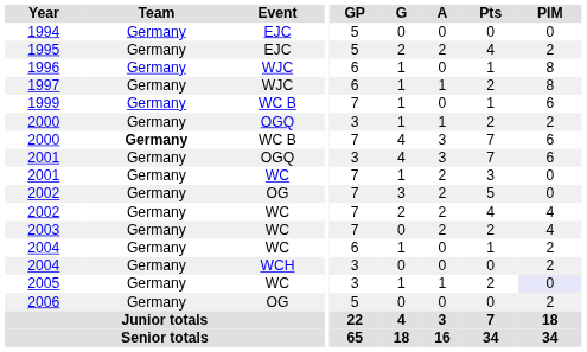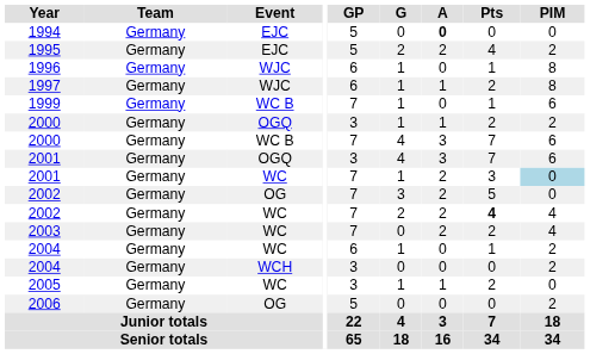1994 | A: normal -> bold
2000 / WC B | Team: bold -> normal
2001 / WC | PIM: no background -> lightblue background
2002 / WC | Pts: normal -> bold
2005 | PIM: lavender background -> no background
